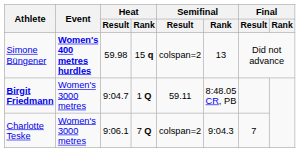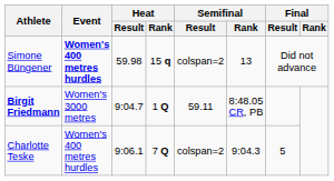Charlotte Teske | Event: Women's 3000 metres -> Women's 400 metres hurdles
Charlotte Teske | Final / Result: 7 -> 5
